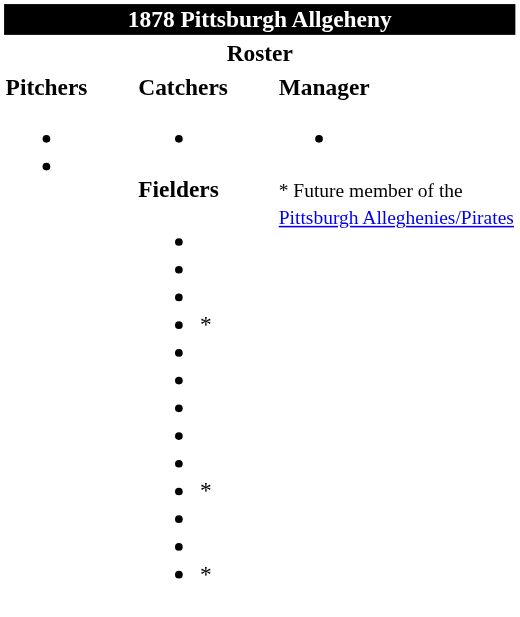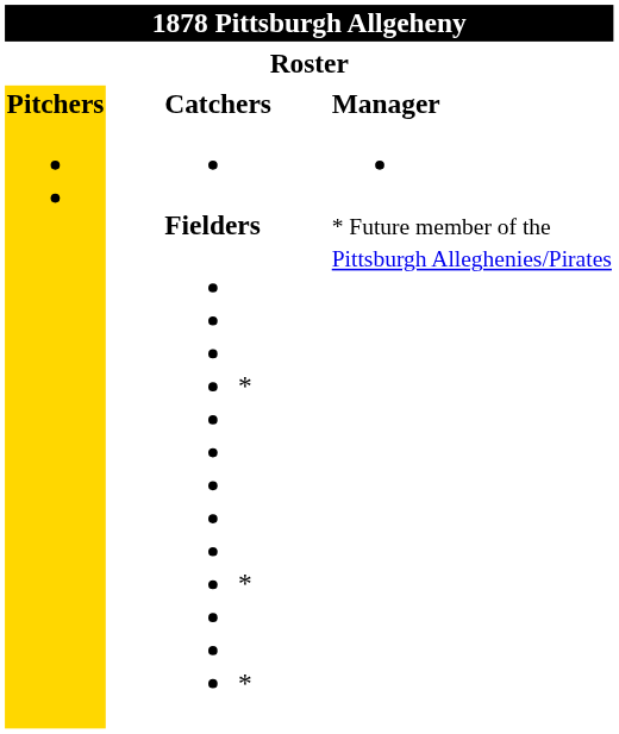Pitchers | column 1: no background -> gold background
